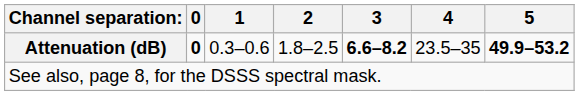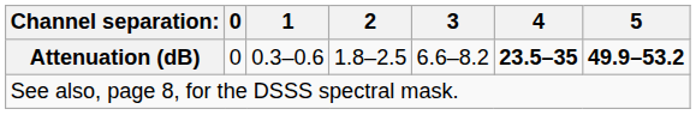Attenuation (dB) | 0: bold -> normal
Attenuation (dB) | 3: bold -> normal
Attenuation (dB) | 4: normal -> bold
